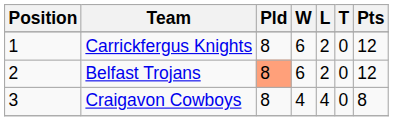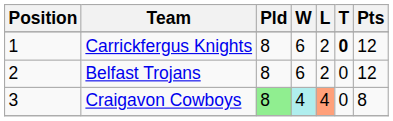Carrickfergus Knights | T: normal -> bold
Belfast Trojans | Pld: lightsalmon background -> no background
Craigavon Cowboys | Pld: no background -> lightgreen background
Craigavon Cowboys | W: no background -> paleturquoise background
Craigavon Cowboys | L: no background -> lightsalmon background
